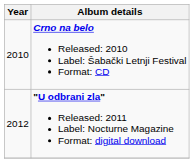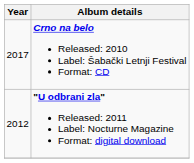row 2 | Year: 2010 -> 2017
